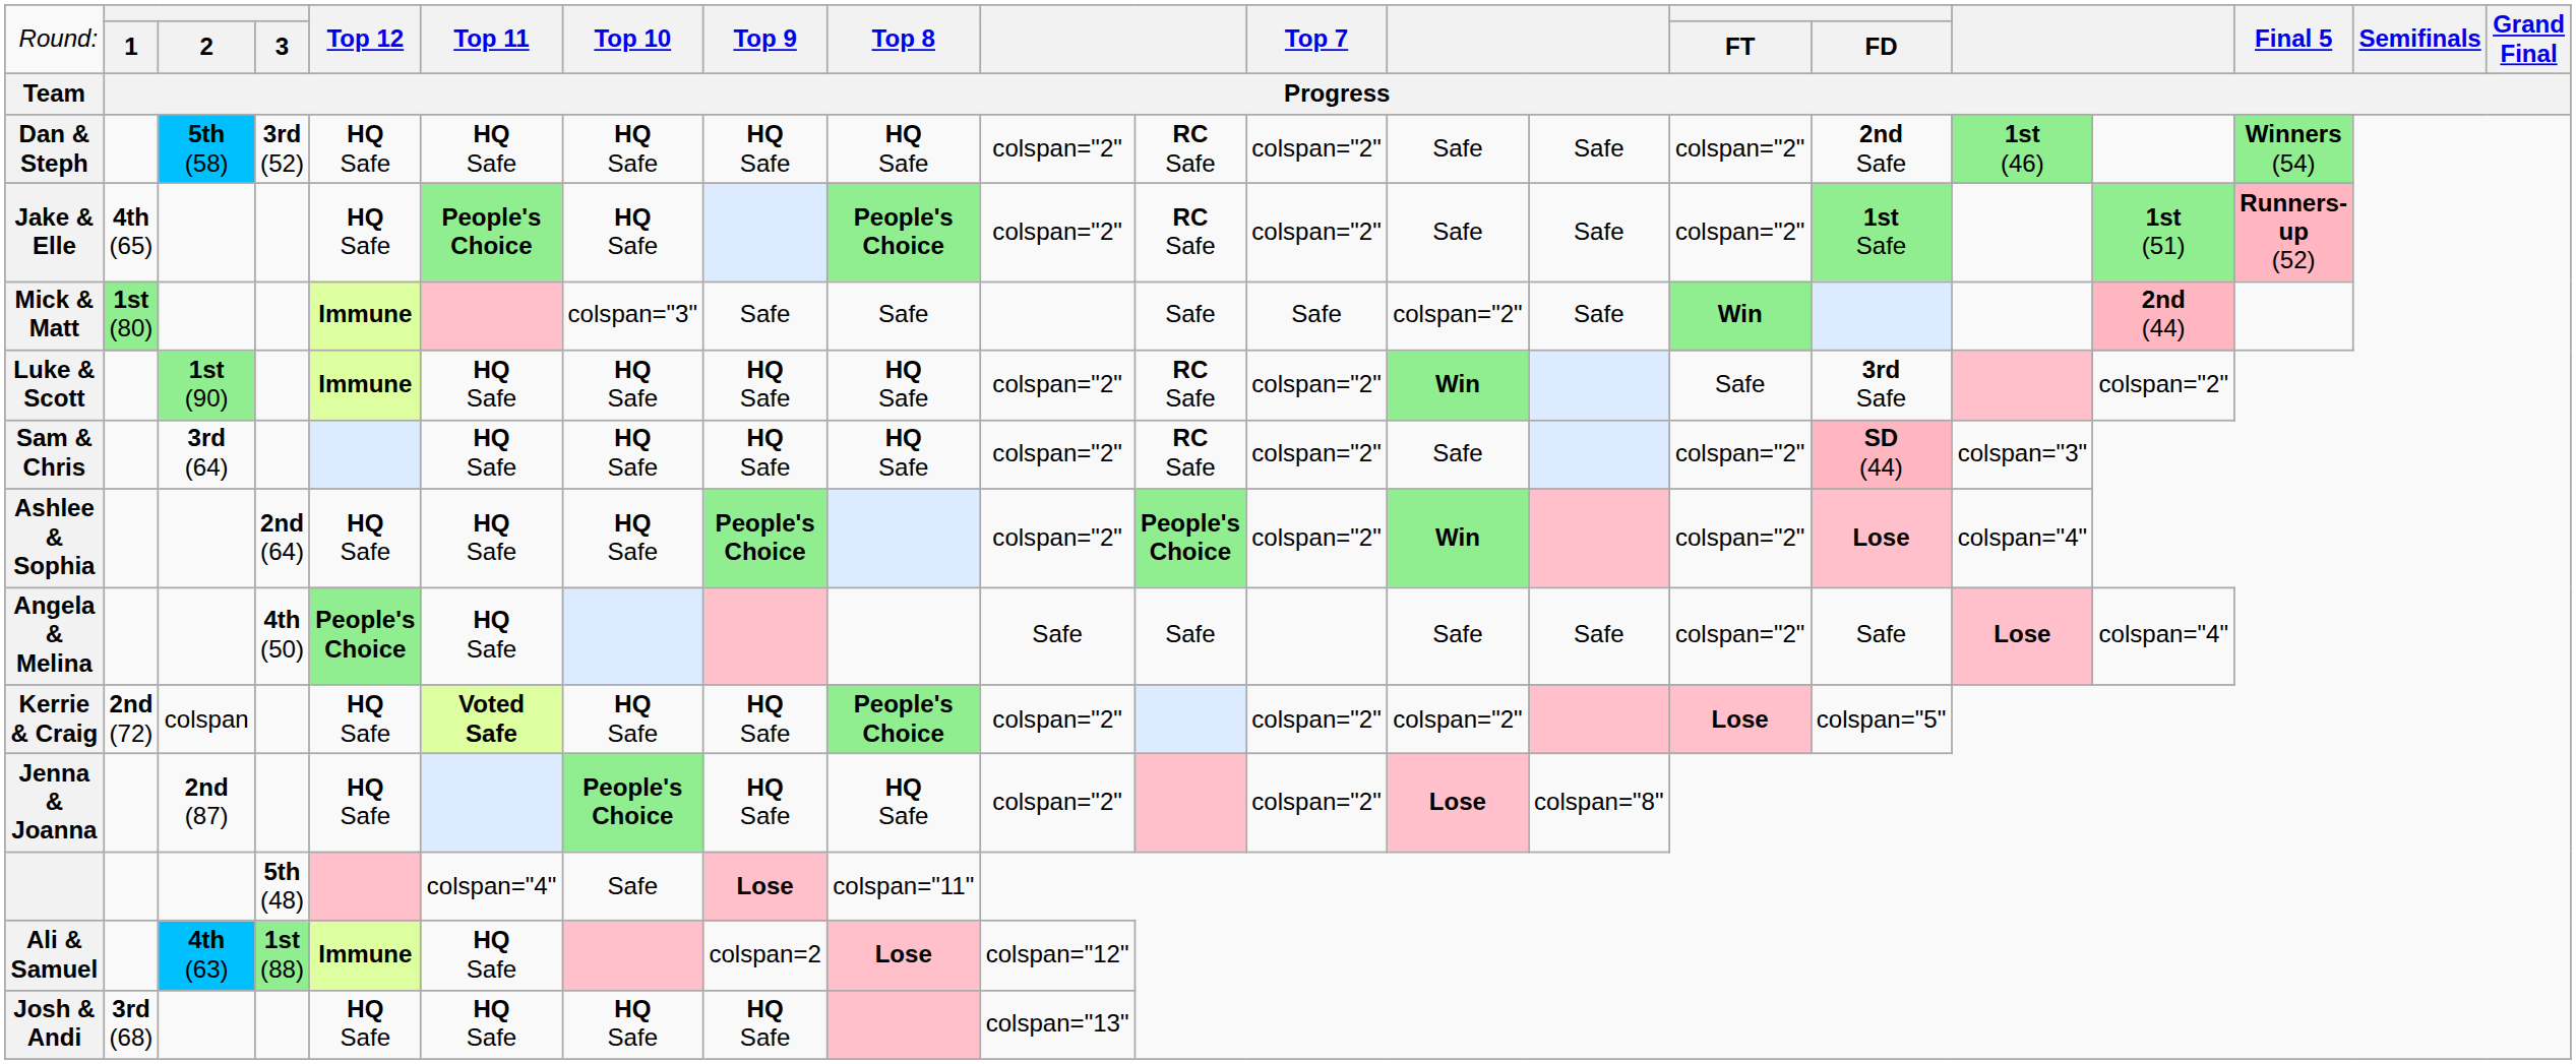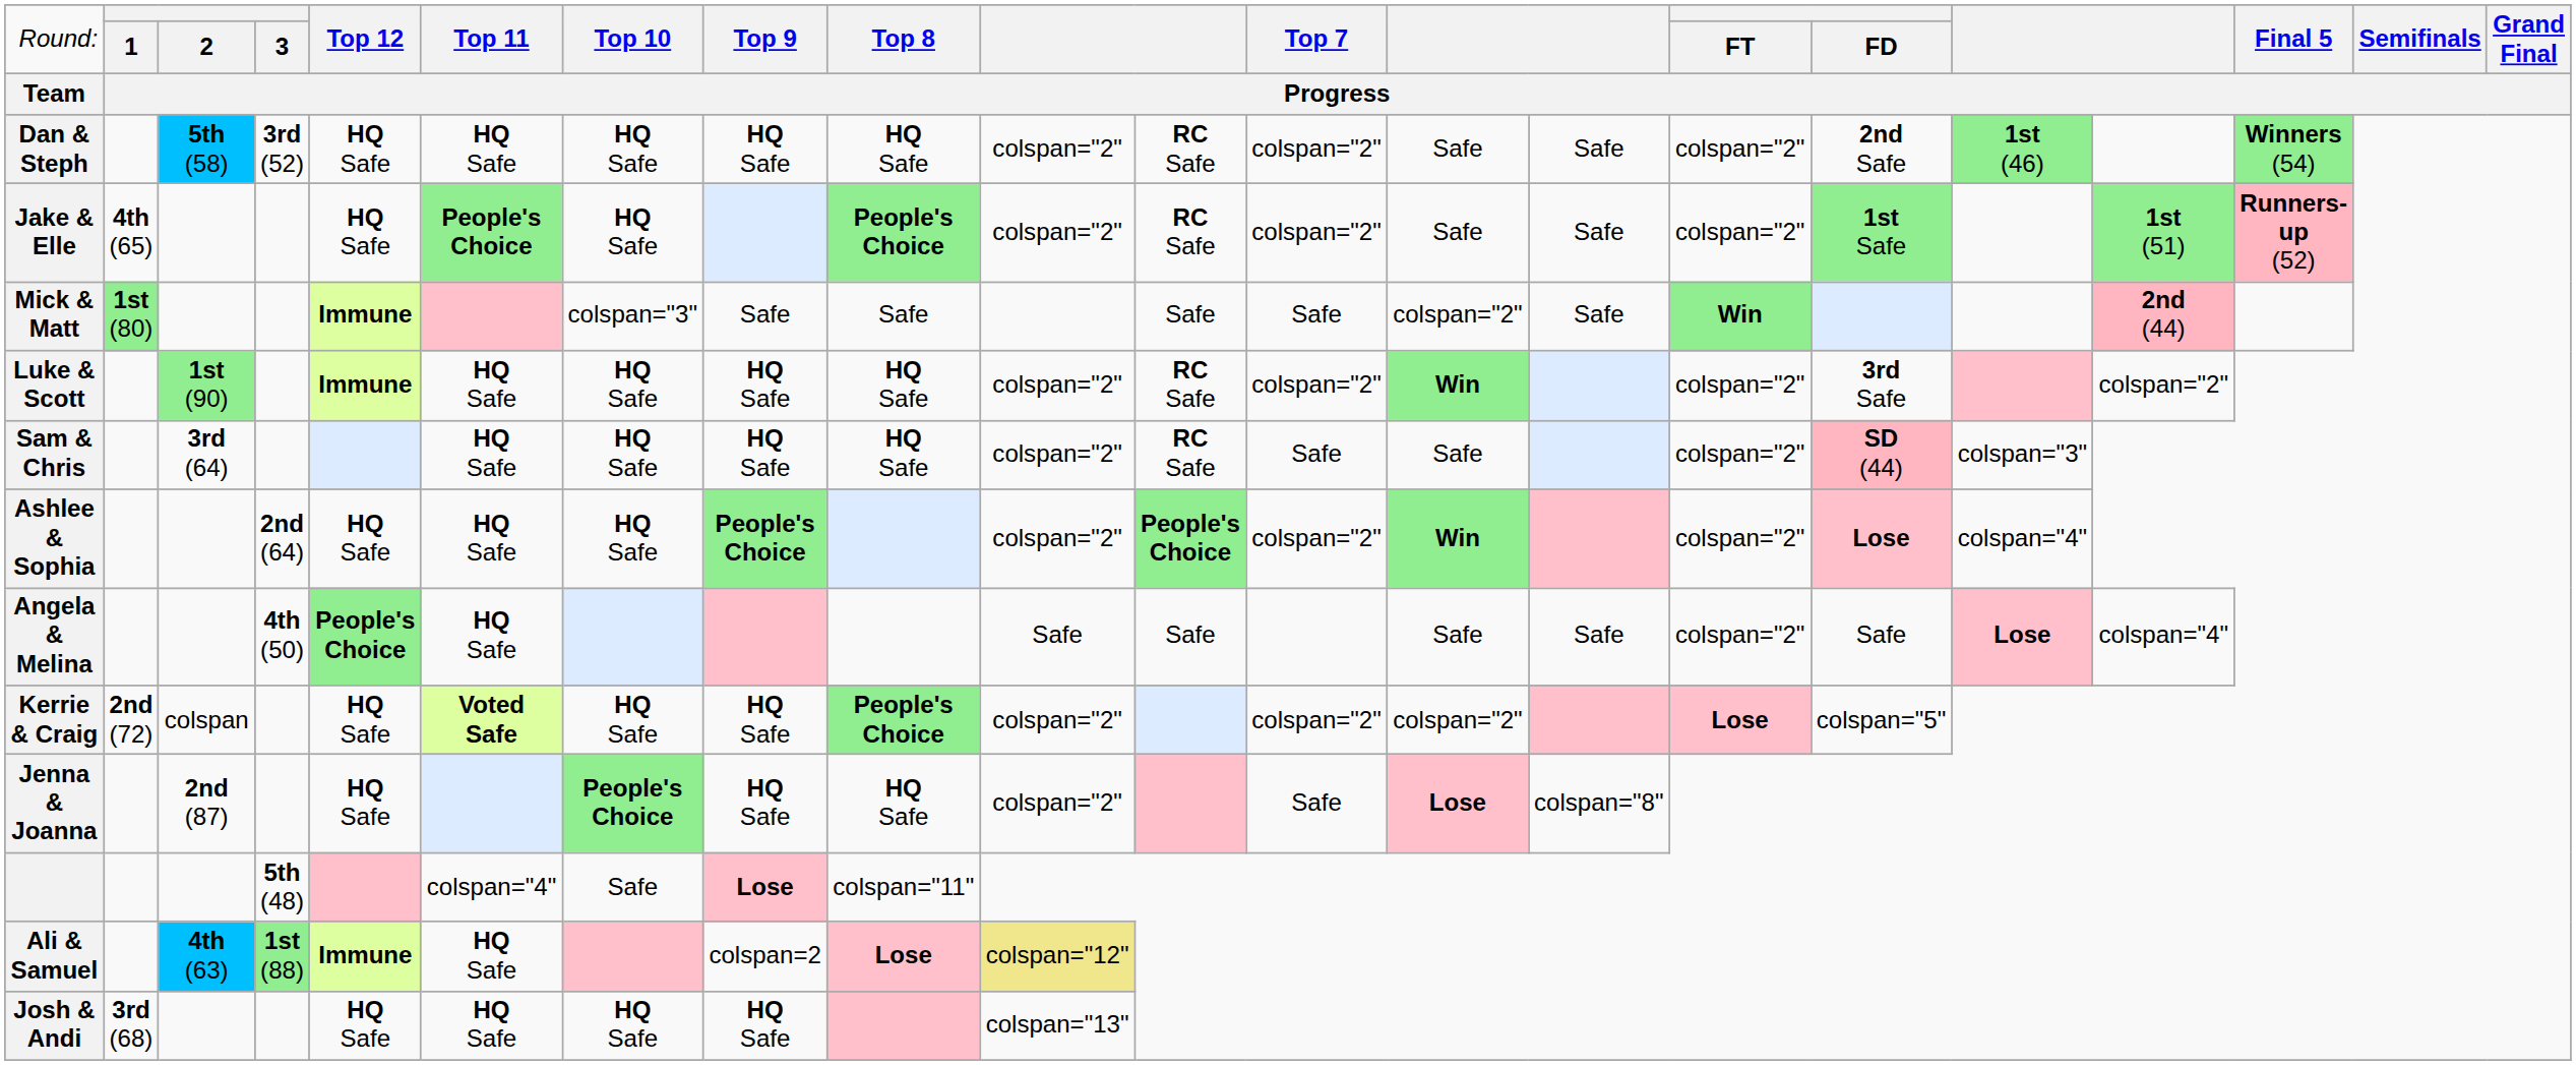Luke & Scott | column 15: Safe -> colspan="2"
Sam & Chris | column 12: colspan="2" -> Safe
Jenna & Joanna | column 12: colspan="2" -> Safe
Ali & Samuel | column 10: no background -> khaki background
